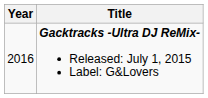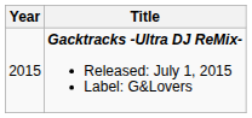row 2 | Year: 2016 -> 2015
